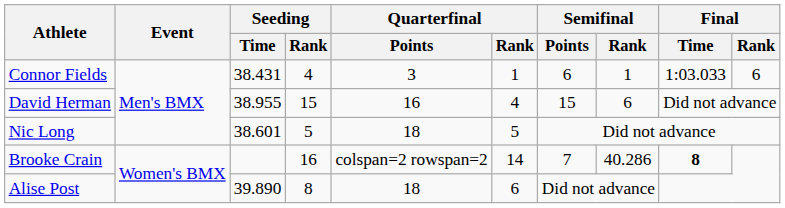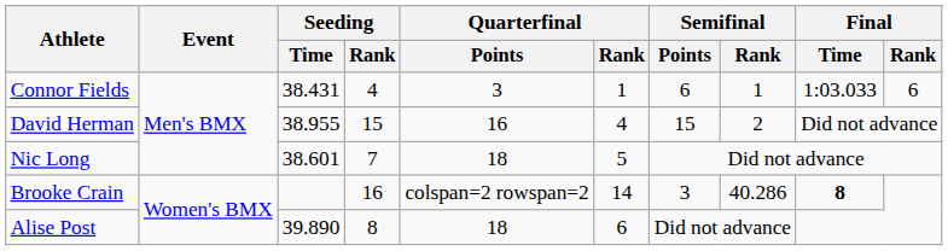David Herman | Semifinal / Rank: 6 -> 2
Nic Long | Seeding / Rank: 5 -> 7
Brooke Crain | Semifinal / Points: 7 -> 3
